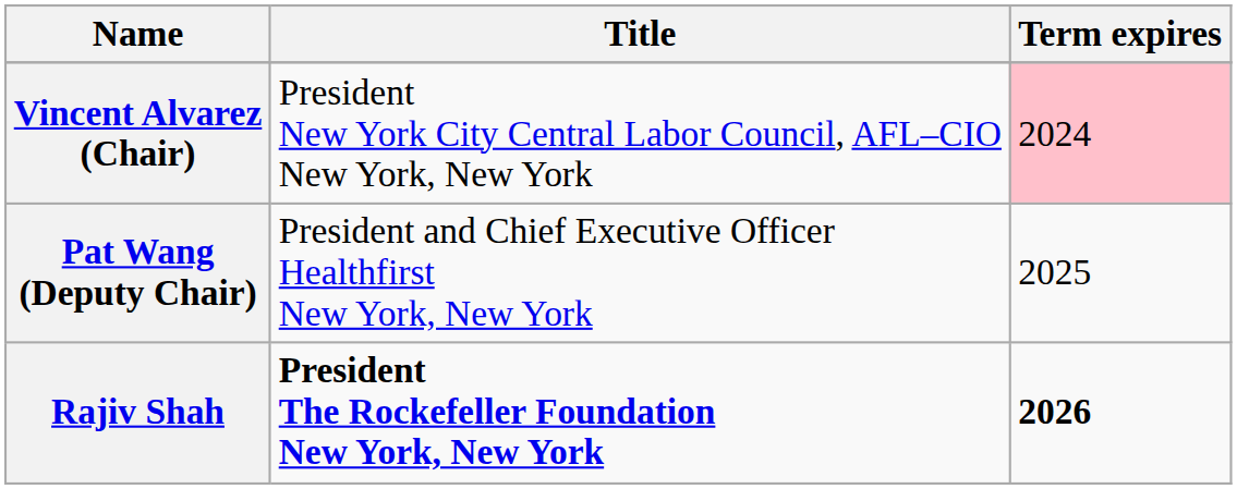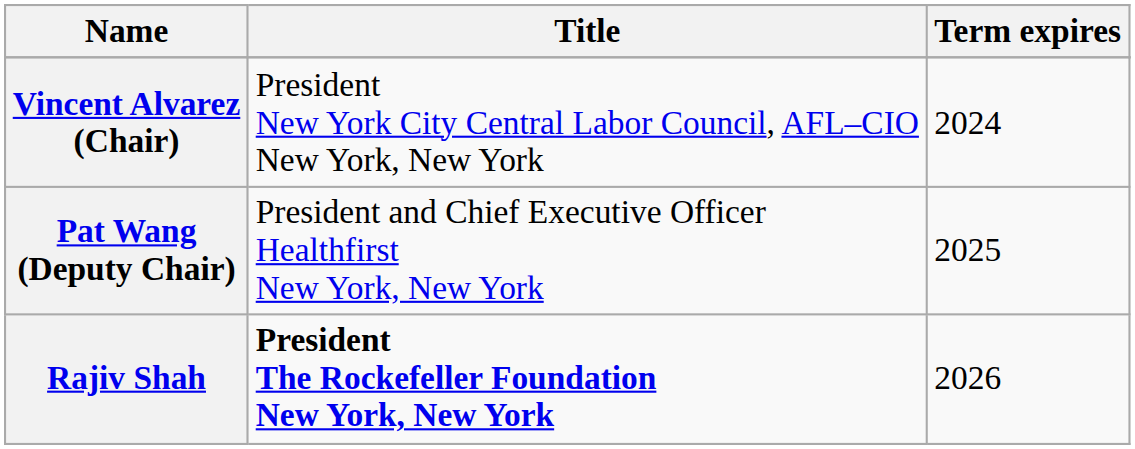Vincent Alvarez (Chair) | Term expires: pink background -> no background
Rajiv Shah | Term expires: bold -> normal
